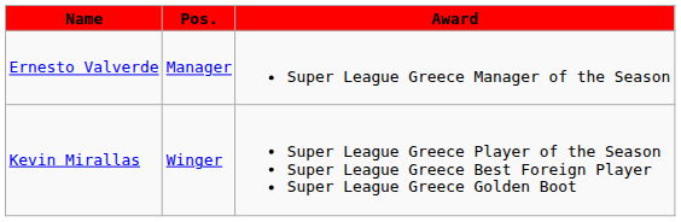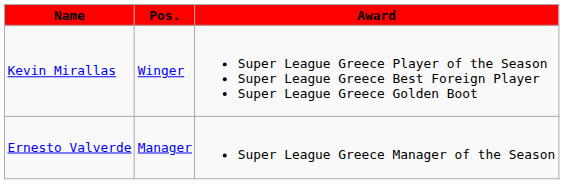rows swapped: Kevin Mirallas <-> Ernesto Valverde
